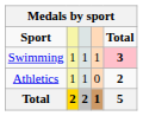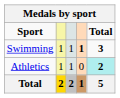Swimming | column 4: normal -> bold
Swimming | Total: pink background -> no background
Athletics | Total: no background -> paleturquoise background
